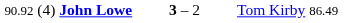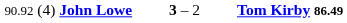90.92 (4) John Lowe | column 3: normal -> bold
